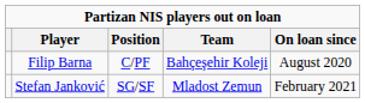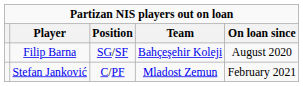Filip Barna | Position: C/PF -> SG/SF
Stefan Janković | Position: SG/SF -> C/PF
